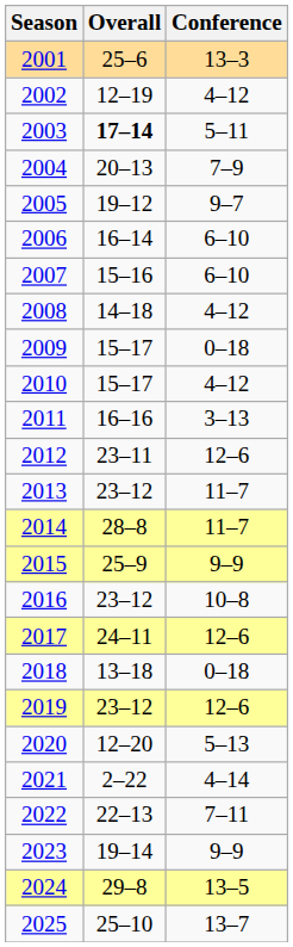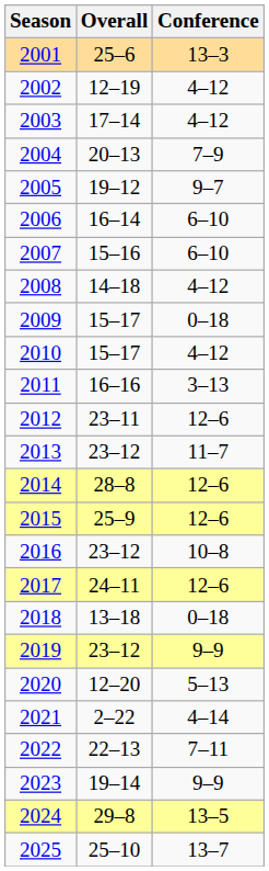2003 | Overall: bold -> normal
2003 | Conference: 5–11 -> 4–12
2014 | Conference: 11–7 -> 12–6
2015 | Conference: 9–9 -> 12–6
2019 | Conference: 12–6 -> 9–9
